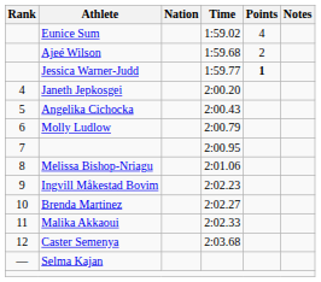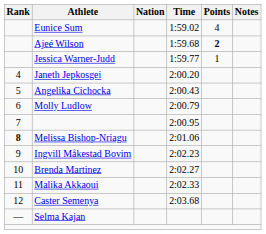Ajeé Wilson | Points: normal -> bold
Jessica Warner-Judd | Points: bold -> normal
Melissa Bishop-Nriagu | Rank: normal -> bold
